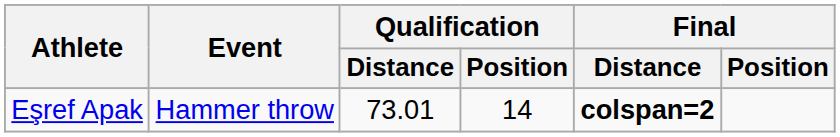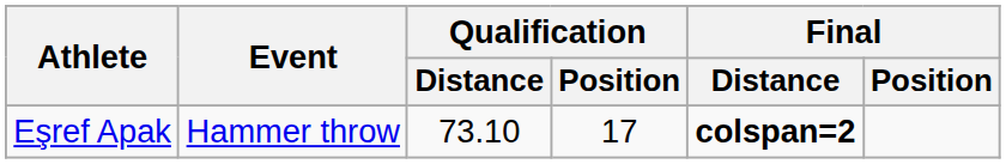Eşref Apak | Qualification / Distance: 73.01 -> 73.10
Eşref Apak | Qualification / Position: 14 -> 17
